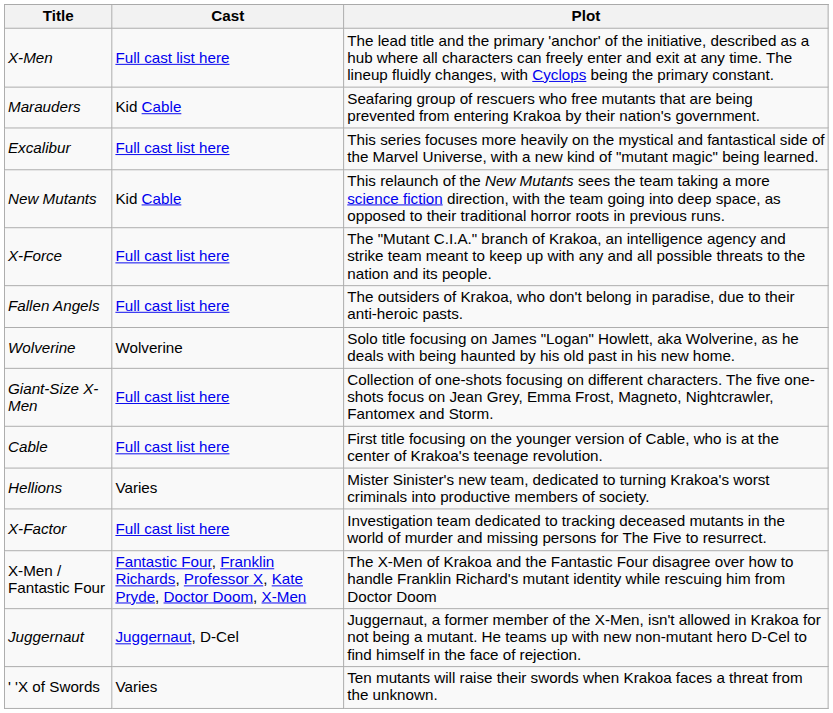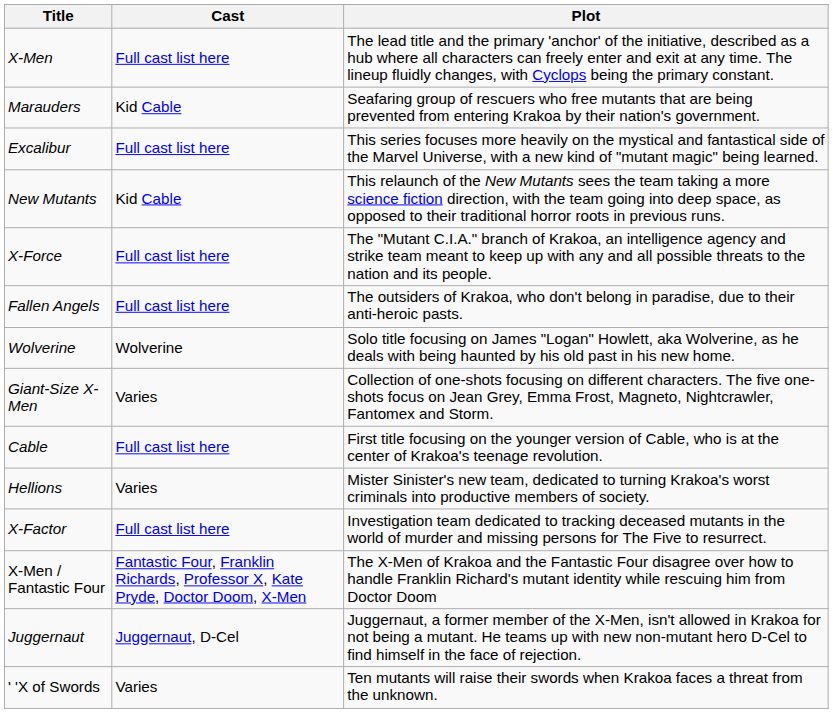Giant-Size X-Men | Cast: Full cast list here -> Varies
